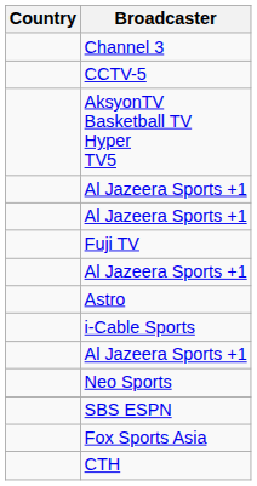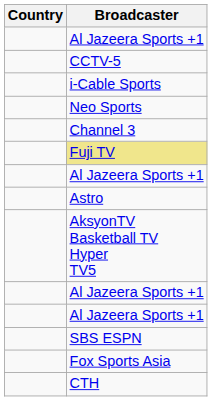row 2 | Broadcaster: Channel 3 -> Al Jazeera Sports +1
row 4 | Broadcaster: AksyonTV Basketball TV Hyper TV5 -> i-Cable Sports
row 5 | Broadcaster: Al Jazeera Sports +1 -> Neo Sports
row 6 | Broadcaster: Al Jazeera Sports +1 -> Channel 3
row 7 | Broadcaster: no background -> khaki background
row 10 | Broadcaster: i-Cable Sports -> AksyonTV Basketball TV Hyper TV5
row 12 | Broadcaster: Neo Sports -> Al Jazeera Sports +1
